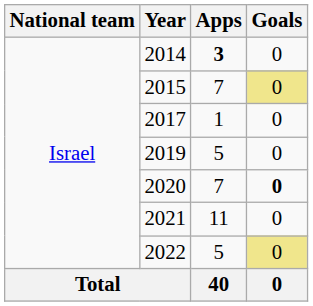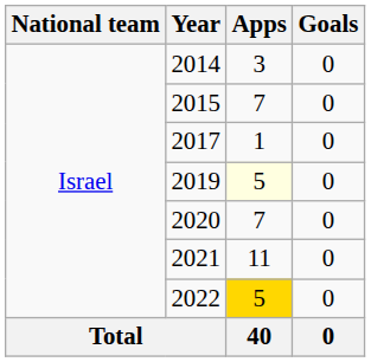2014 | Apps: bold -> normal
2015 | Goals: khaki background -> no background
2019 | Apps: no background -> lightyellow background
2020 | Goals: bold -> normal
2022 | Apps: no background -> gold background
2022 | Goals: khaki background -> no background
